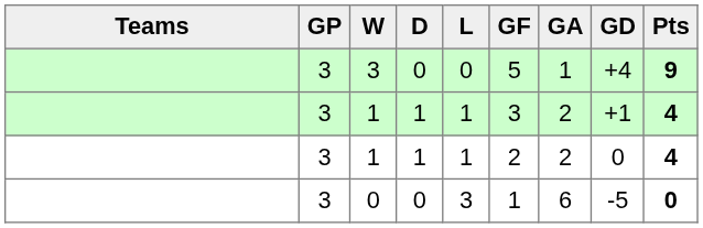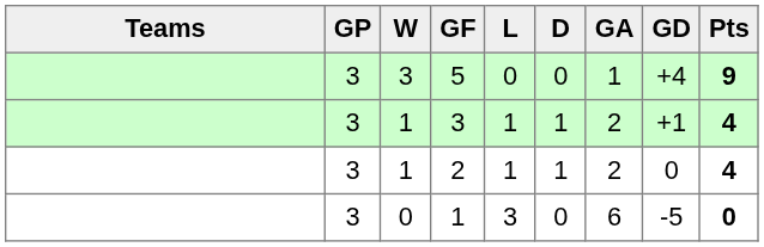columns swapped: D <-> GF
